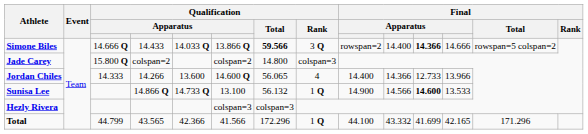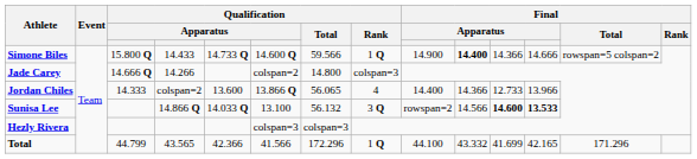Simone Biles | column 3: 14.666 Q -> 15.800 Q
Simone Biles | column 5: 14.033 Q -> 14.733 Q
Simone Biles | column 6: 13.866 Q -> 14.600 Q
Simone Biles | Qualification / Total: bold -> normal
Simone Biles | Qualification / Rank: 3 Q -> 1 Q
Simone Biles | column 9: rowspan=2 -> 14.900
Simone Biles | column 10: normal -> bold
Simone Biles | column 11: bold -> normal
Jade Carey | column 3: 15.800 Q -> 14.666 Q
Jade Carey | column 4: colspan=2 -> 14.266
Jordan Chiles | column 4: 14.266 -> colspan=2
Jordan Chiles | column 6: 14.600 Q -> 13.866 Q
Sunisa Lee | column 5: 14.733 Q -> 14.033 Q
Sunisa Lee | Qualification / Rank: 1 Q -> 3 Q
Sunisa Lee | column 9: 14.900 -> rowspan=2
Sunisa Lee | column 12: normal -> bold
